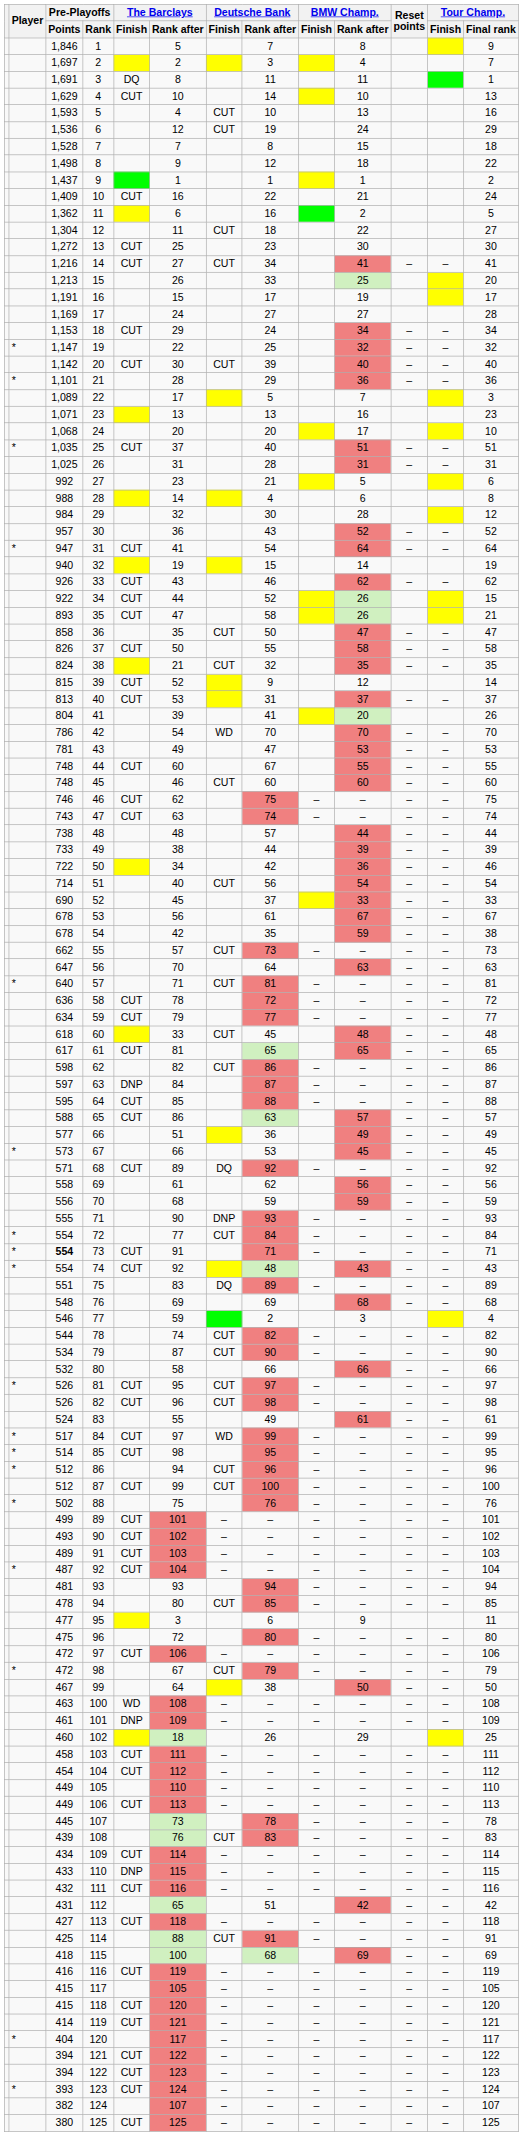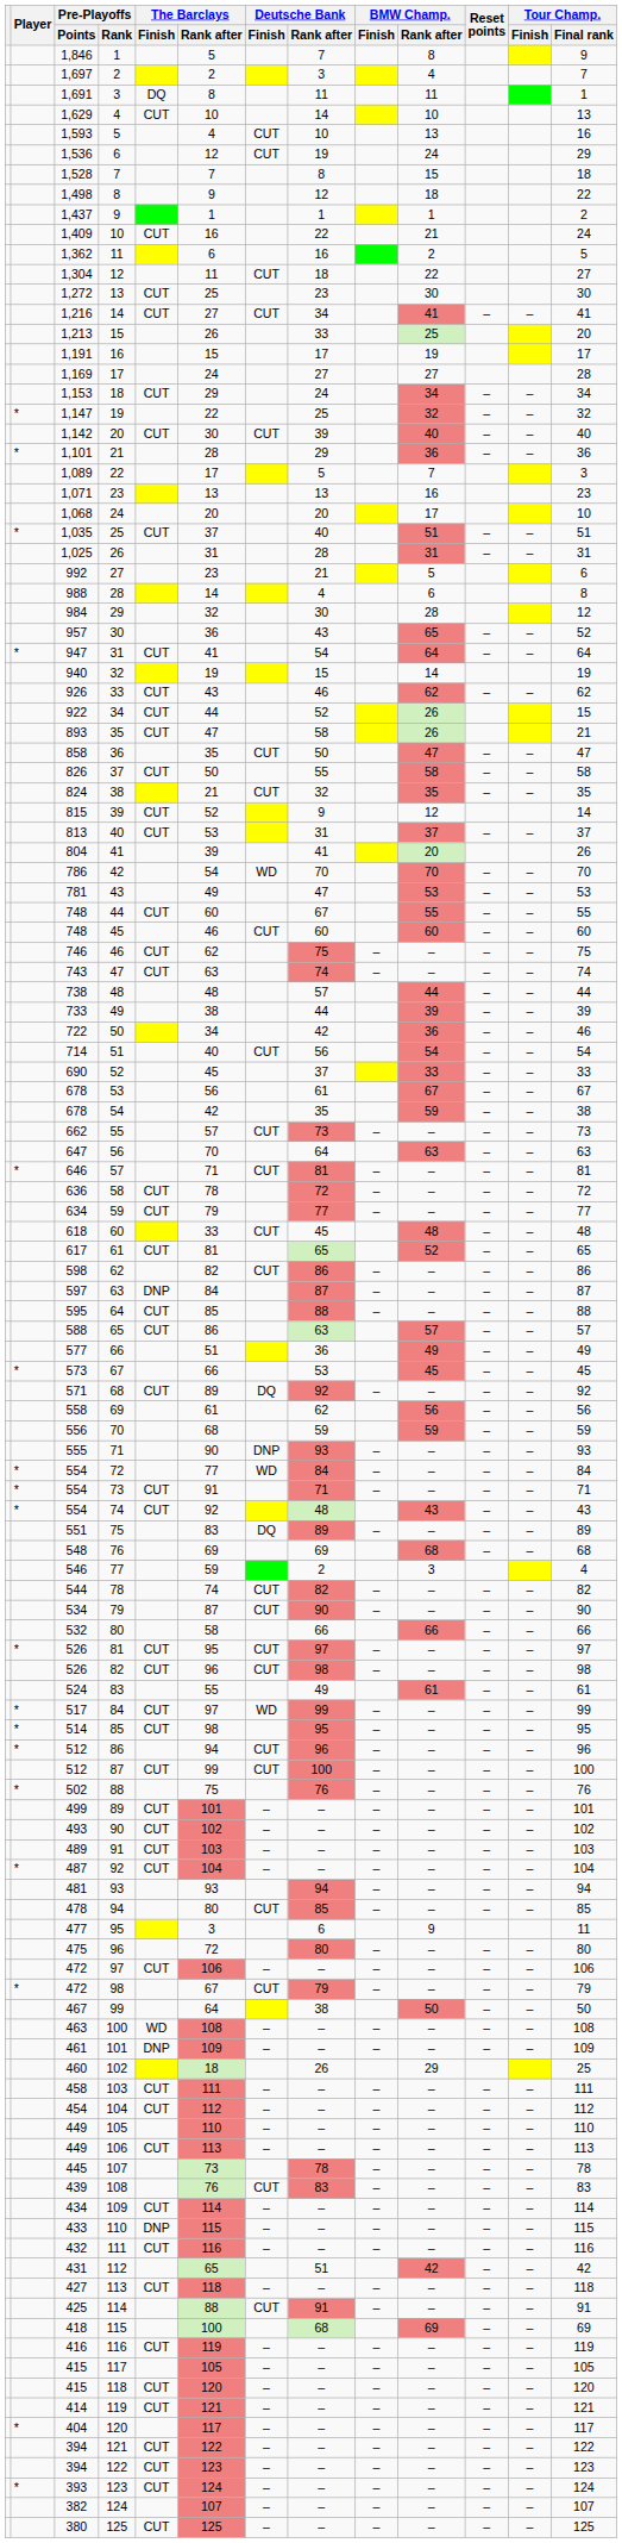row 32 | BMW Champ. / Rank after: 52 -> 65
row 59 | Pre-Playoffs / Points: 640 -> 646
row 63 | BMW Champ. / Rank after: 65 -> 52
row 74 | Deutsche Bank / Finish: CUT -> WD
row 75 | Pre-Playoffs / Points: bold -> normal
